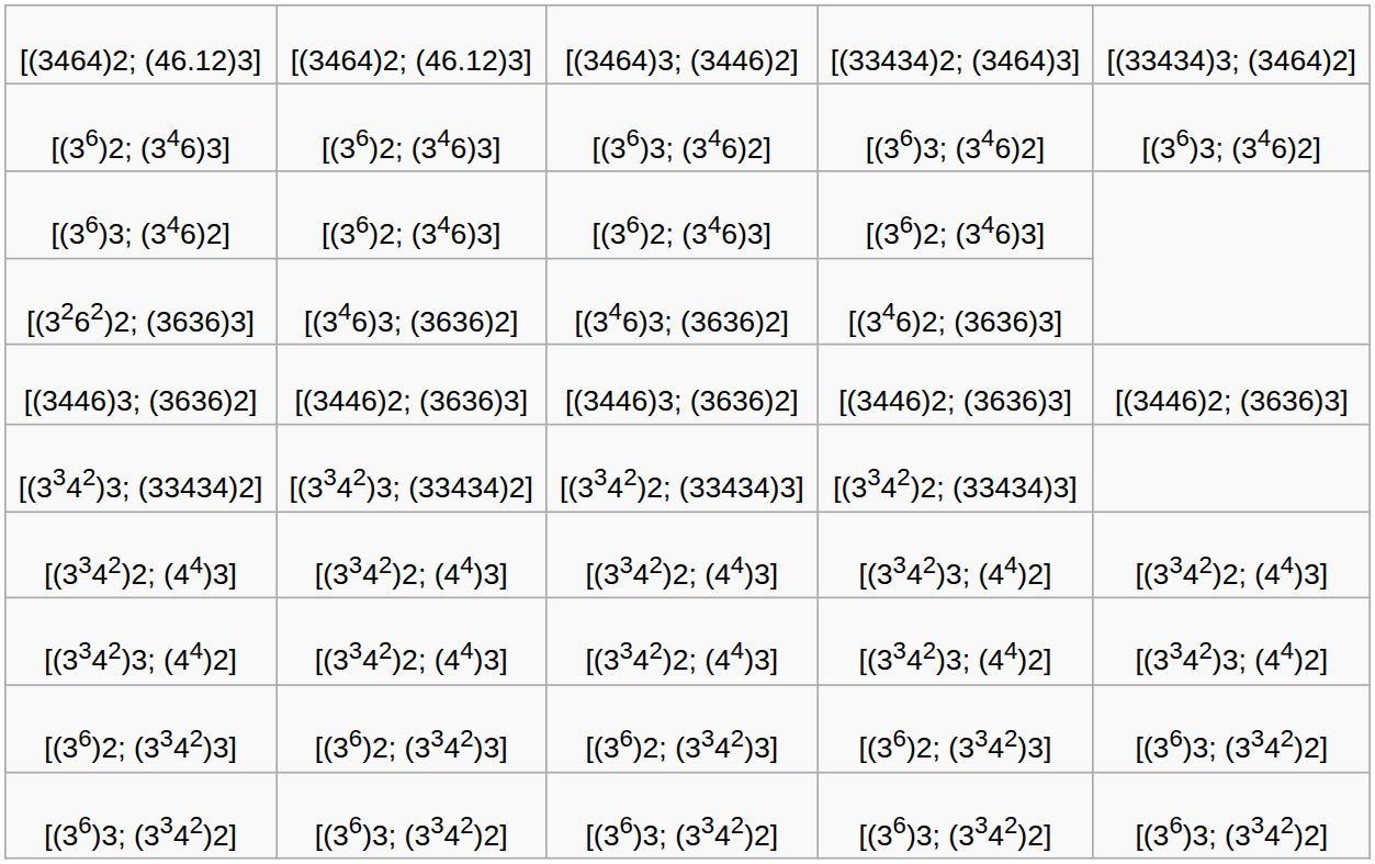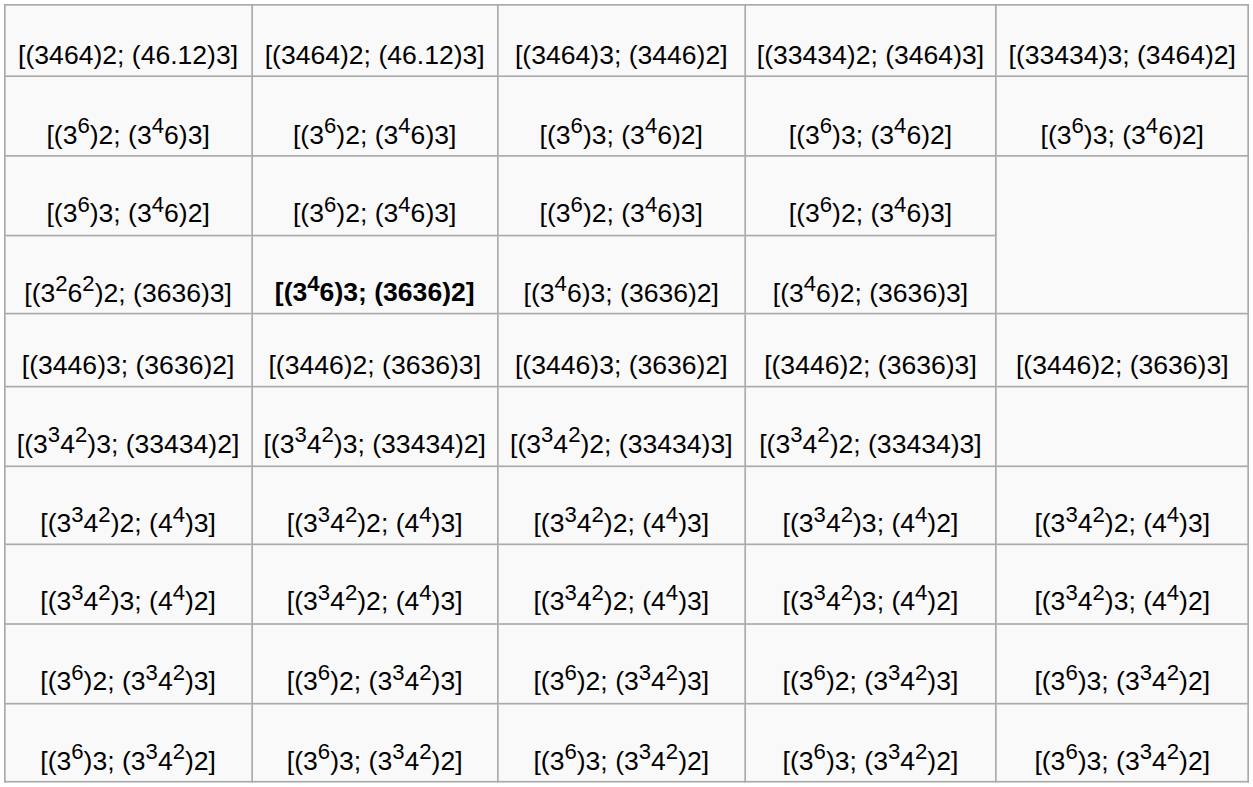[(3262)2; (3636)3] | column 2: normal -> bold
